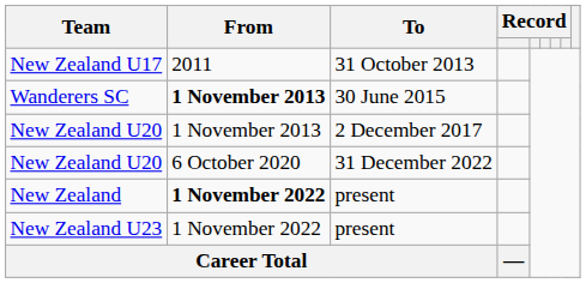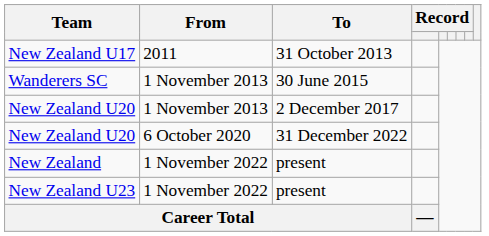Wanderers SC | From: bold -> normal
New Zealand | From: bold -> normal
